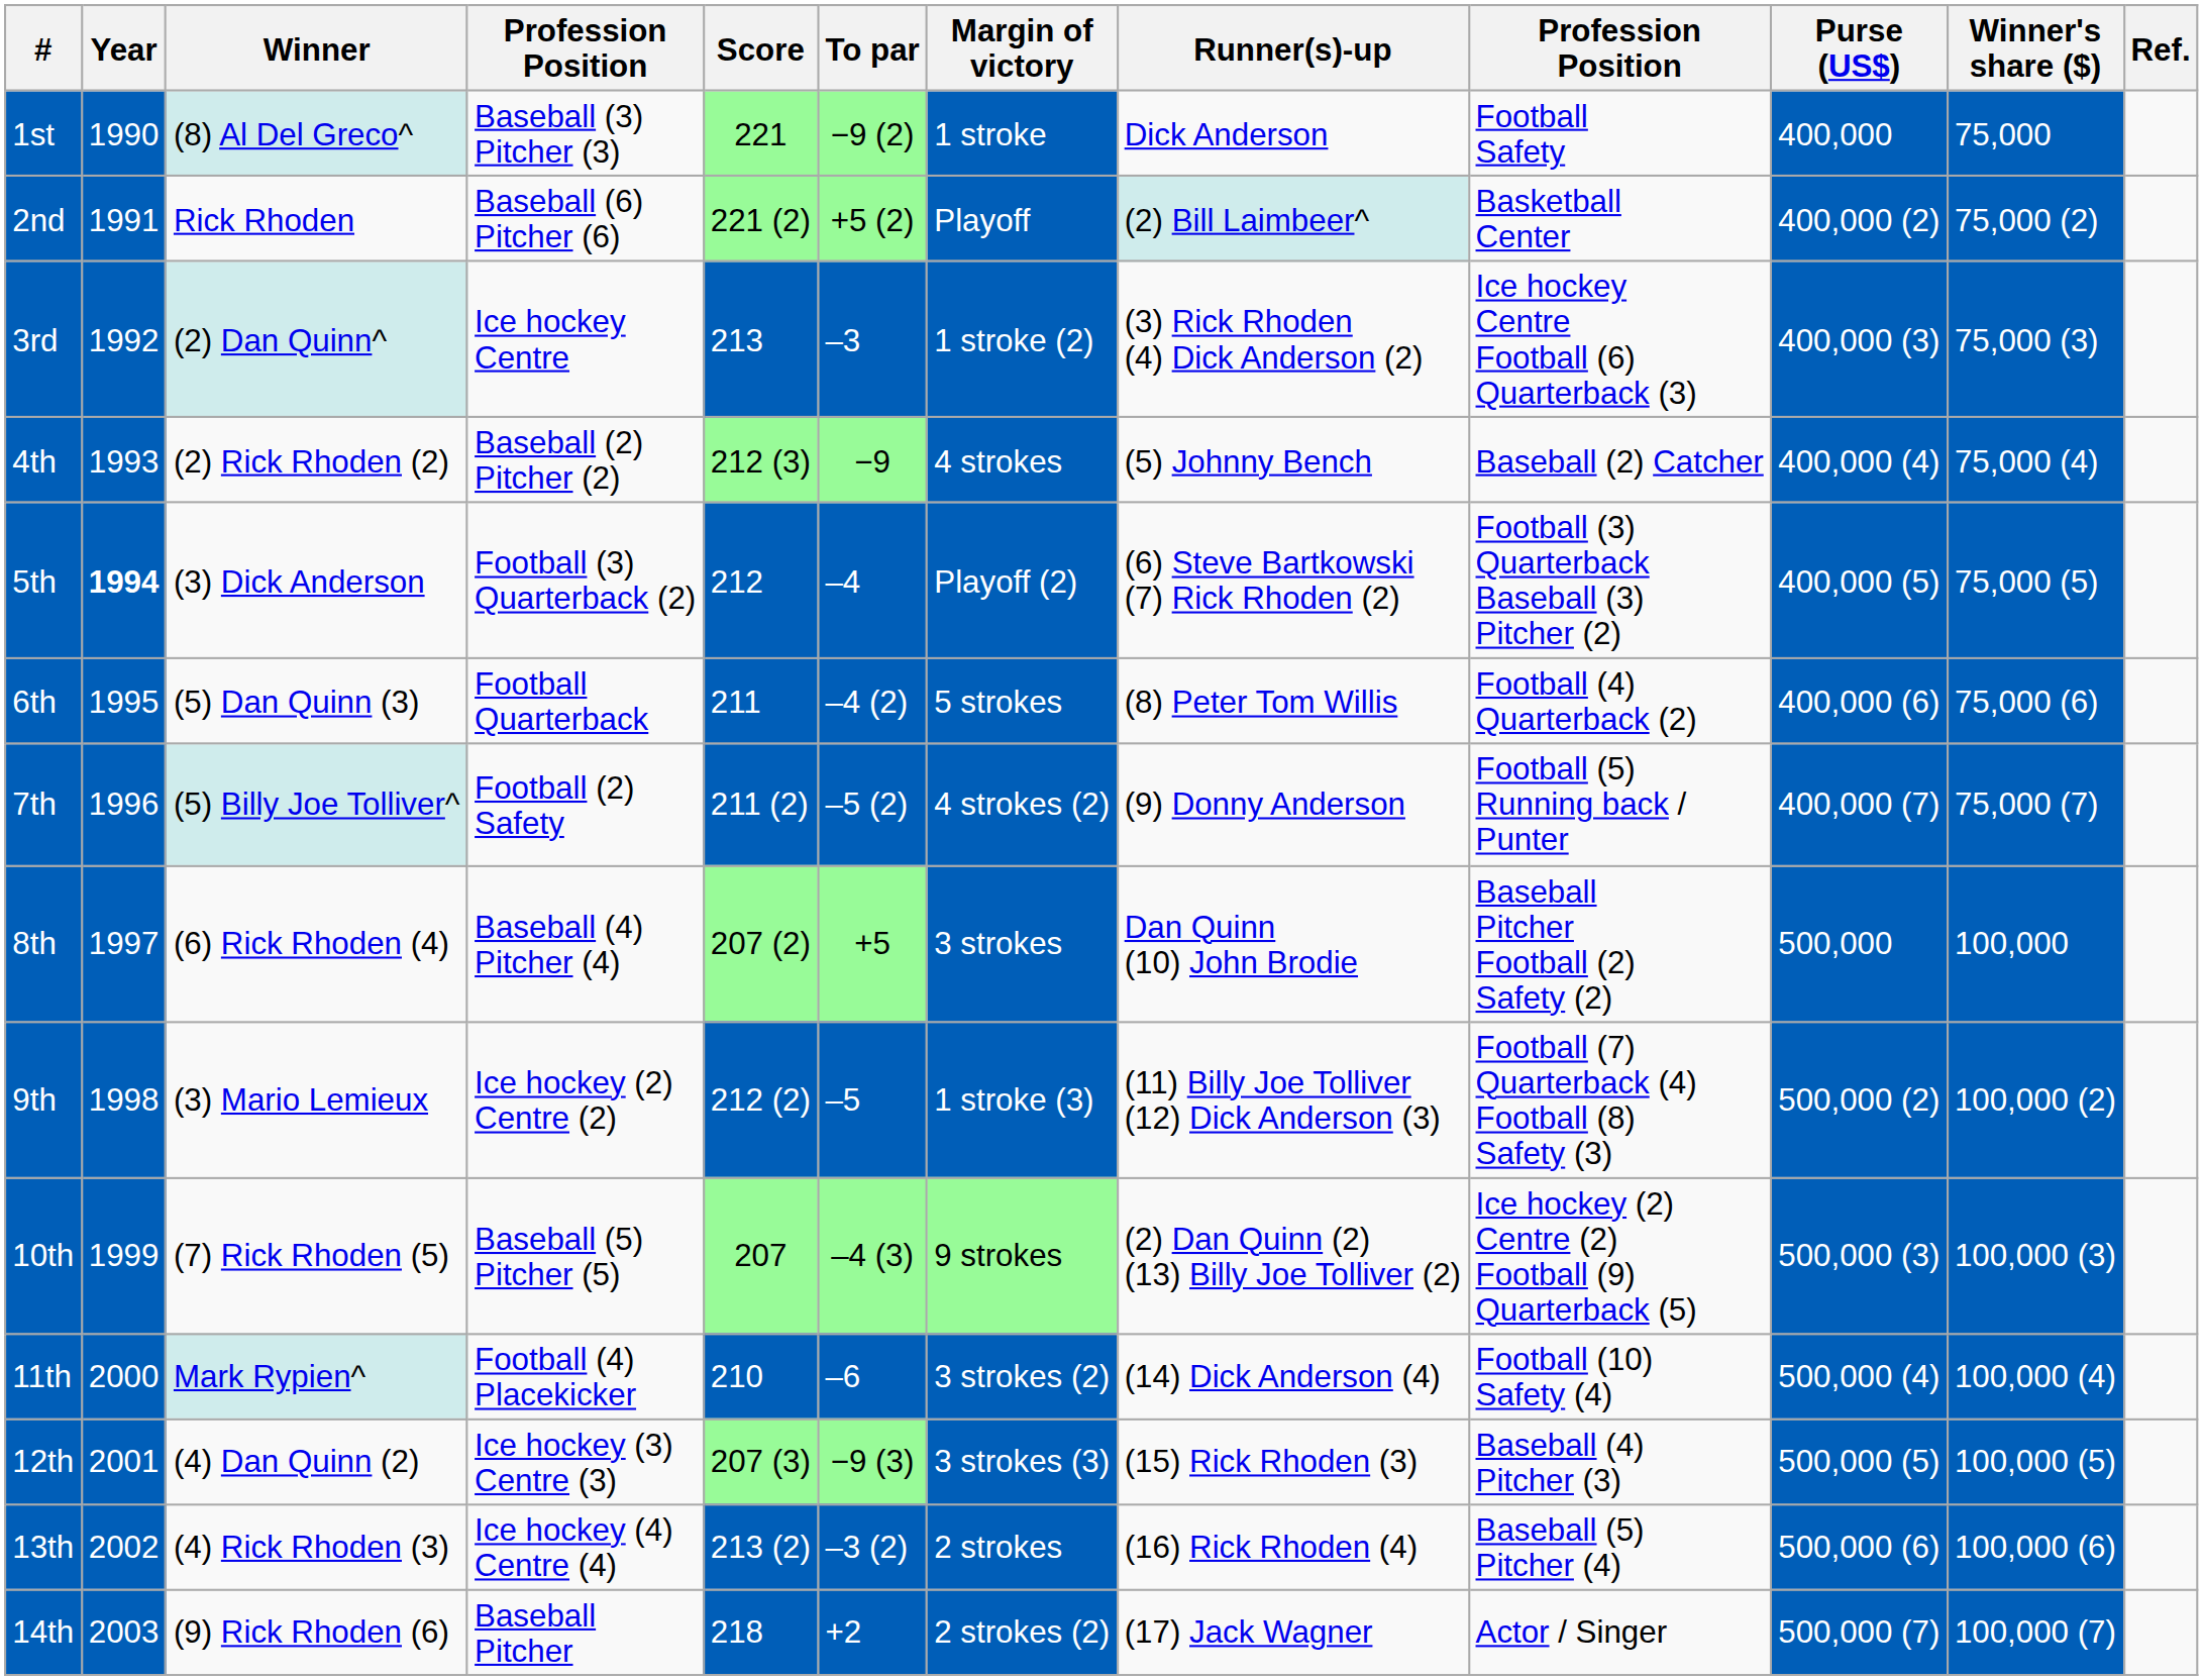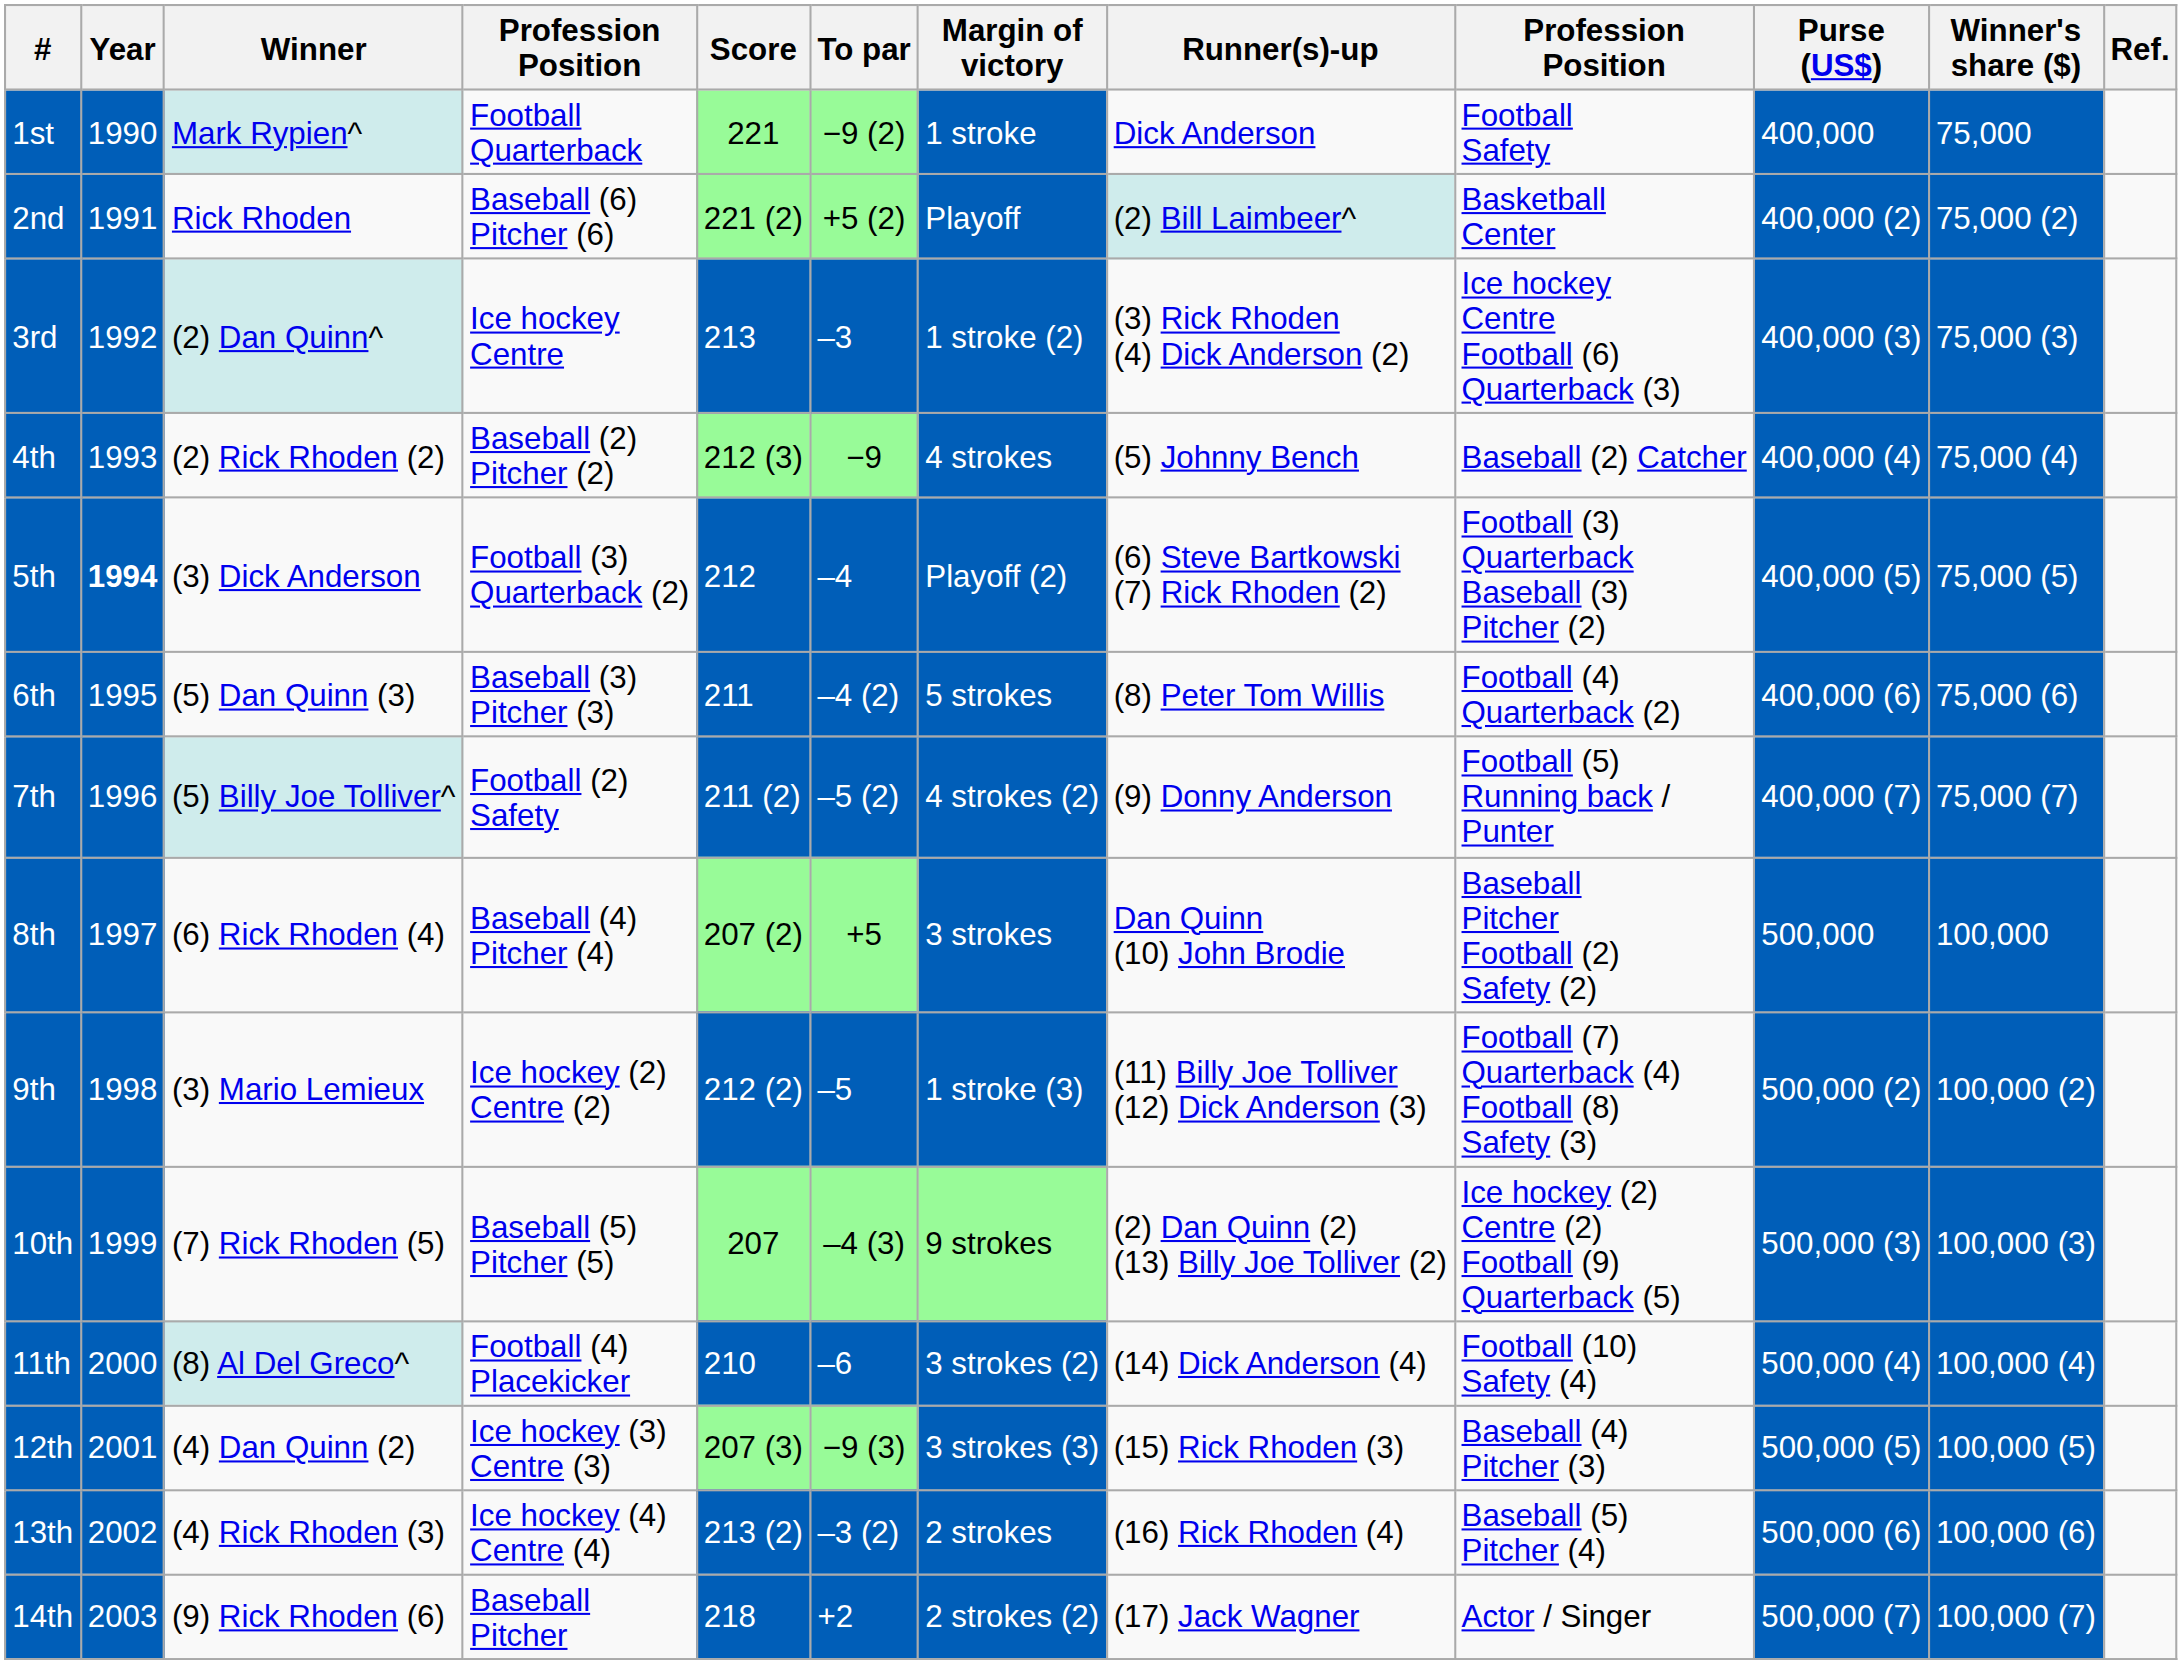1st | Winner: (8) Al Del Greco^ -> Mark Rypien^
1st | column 4: Baseball (3) Pitcher (3) -> Football Quarterback
6th | column 4: Football Quarterback -> Baseball (3) Pitcher (3)
11th | Winner: Mark Rypien^ -> (8) Al Del Greco^
